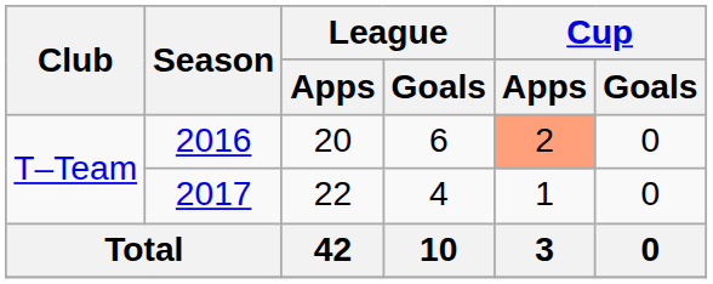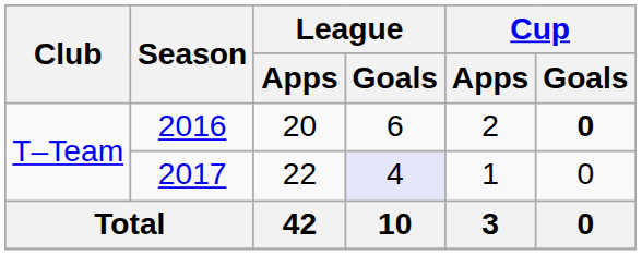2016 | Cup / Apps: lightsalmon background -> no background
2016 | Cup / Goals: normal -> bold
2017 | League / Goals: no background -> lavender background
